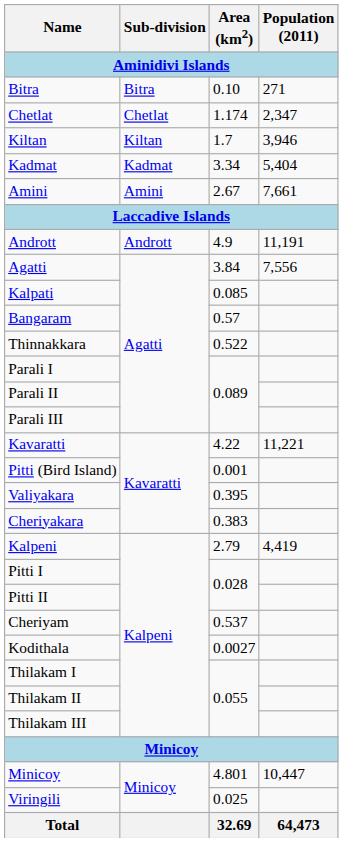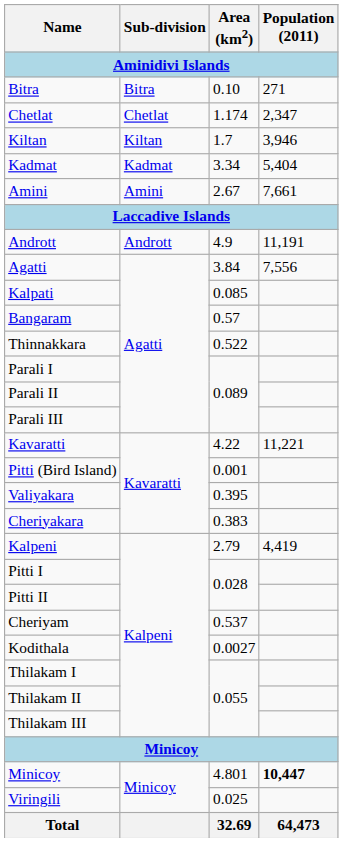Minicoy / 4.801 | Population (2011): normal -> bold
